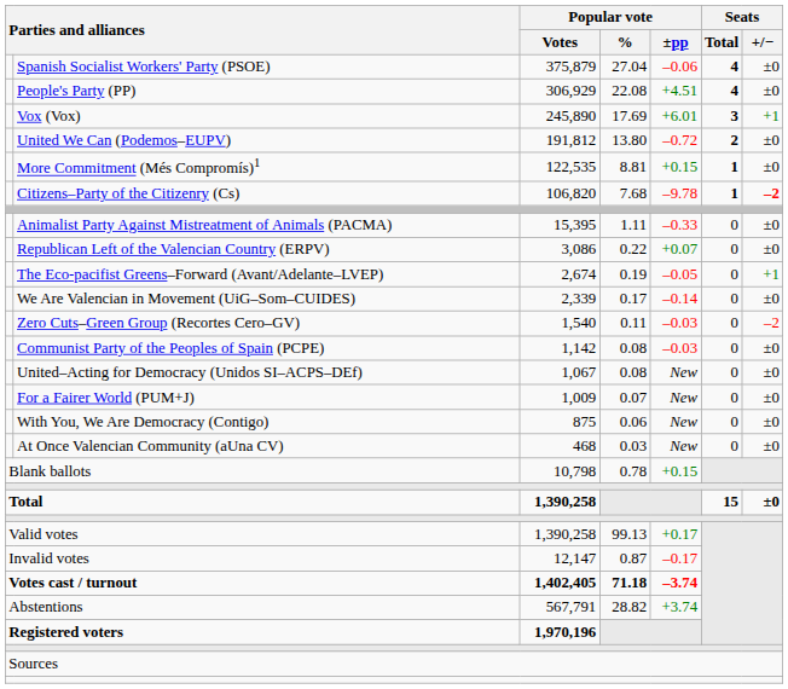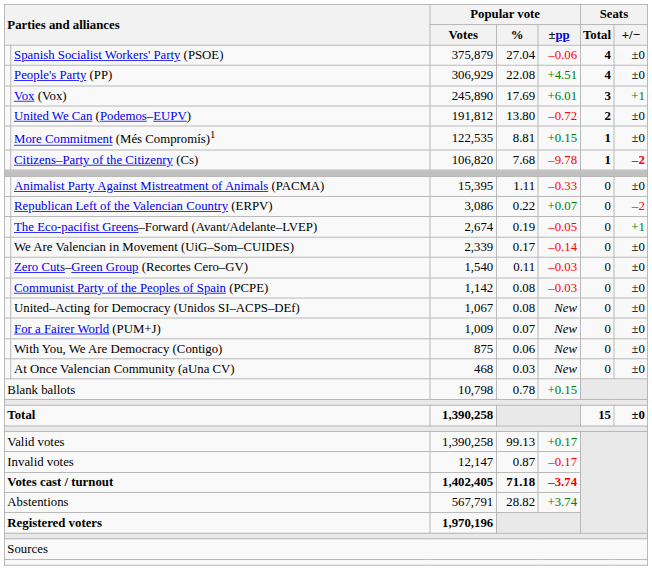Republican Left of the Valencian Country (ERPV) | Seats / +/−: ±0 -> –2
Zero Cuts–Green Group (Recortes Cero–GV) | Seats / +/−: –2 -> ±0
